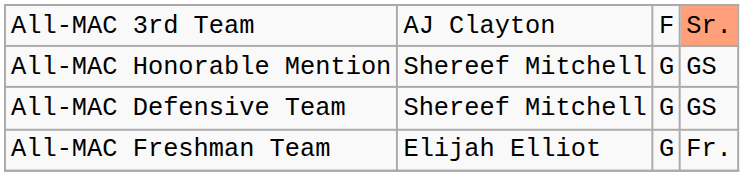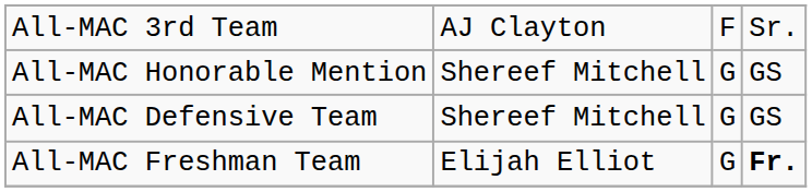row 1 | column 4: lightsalmon background -> no background
row 4 | column 4: normal -> bold
